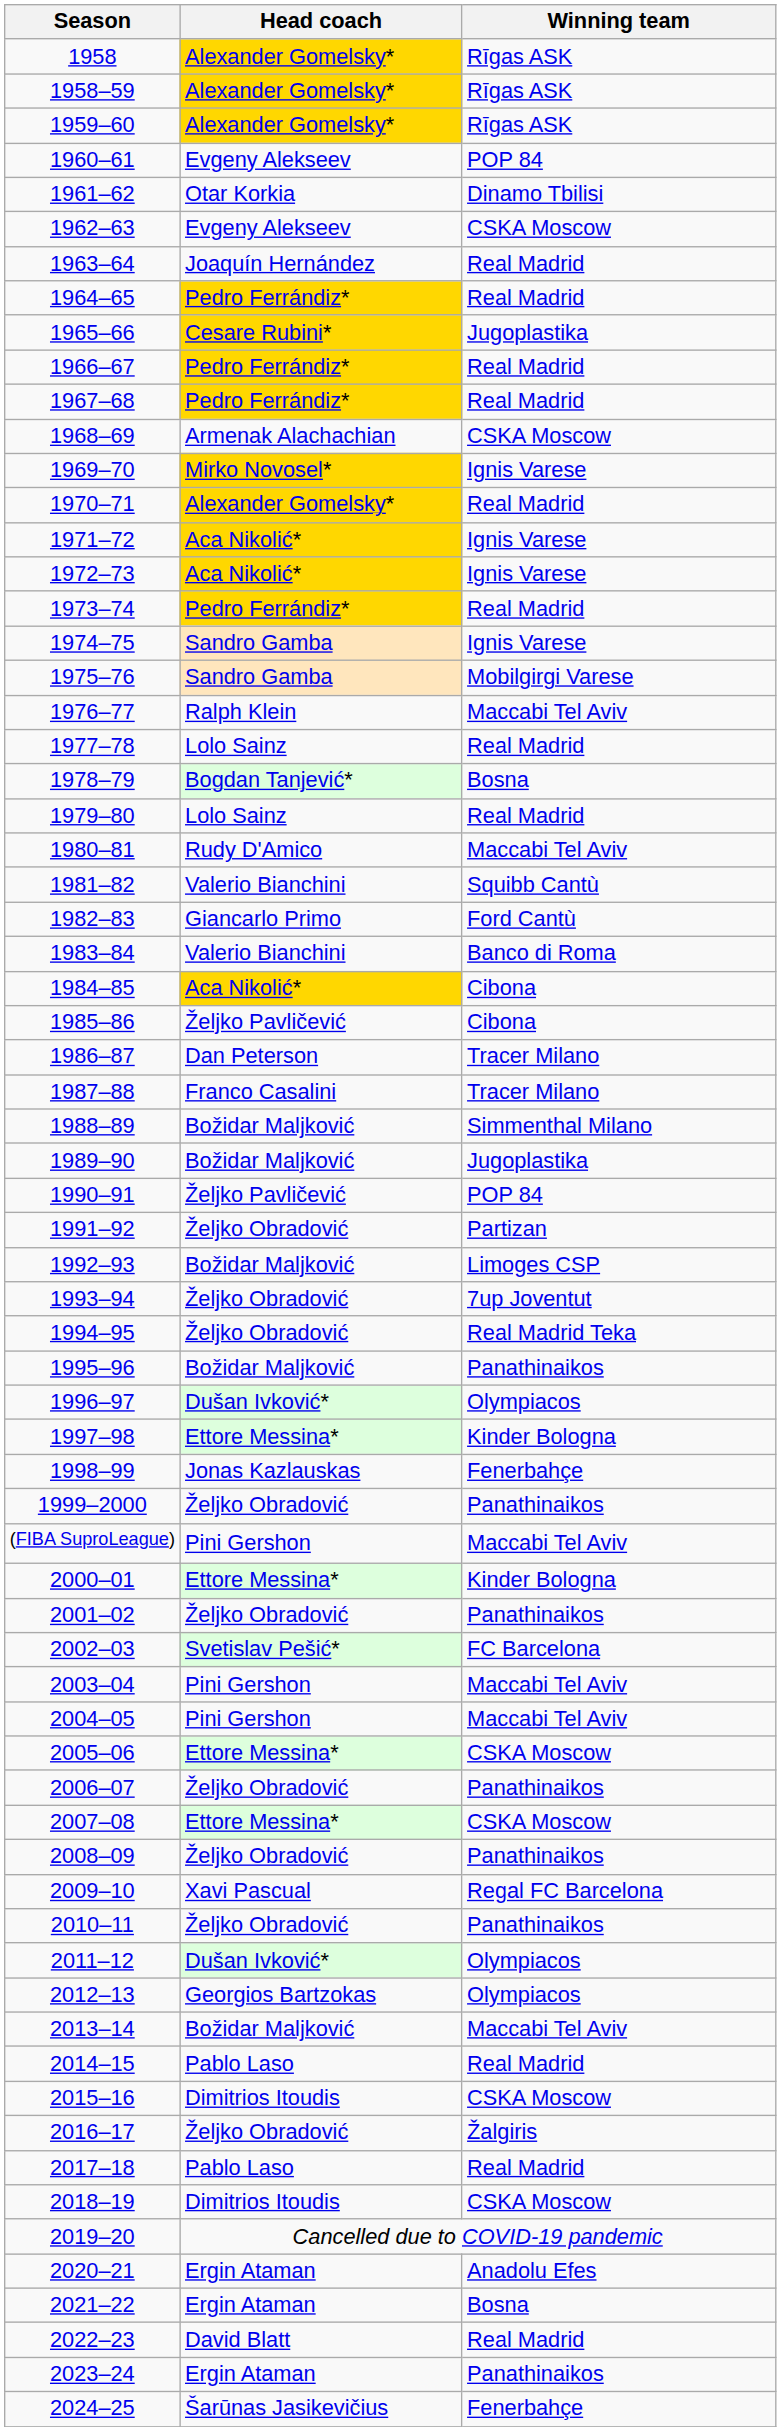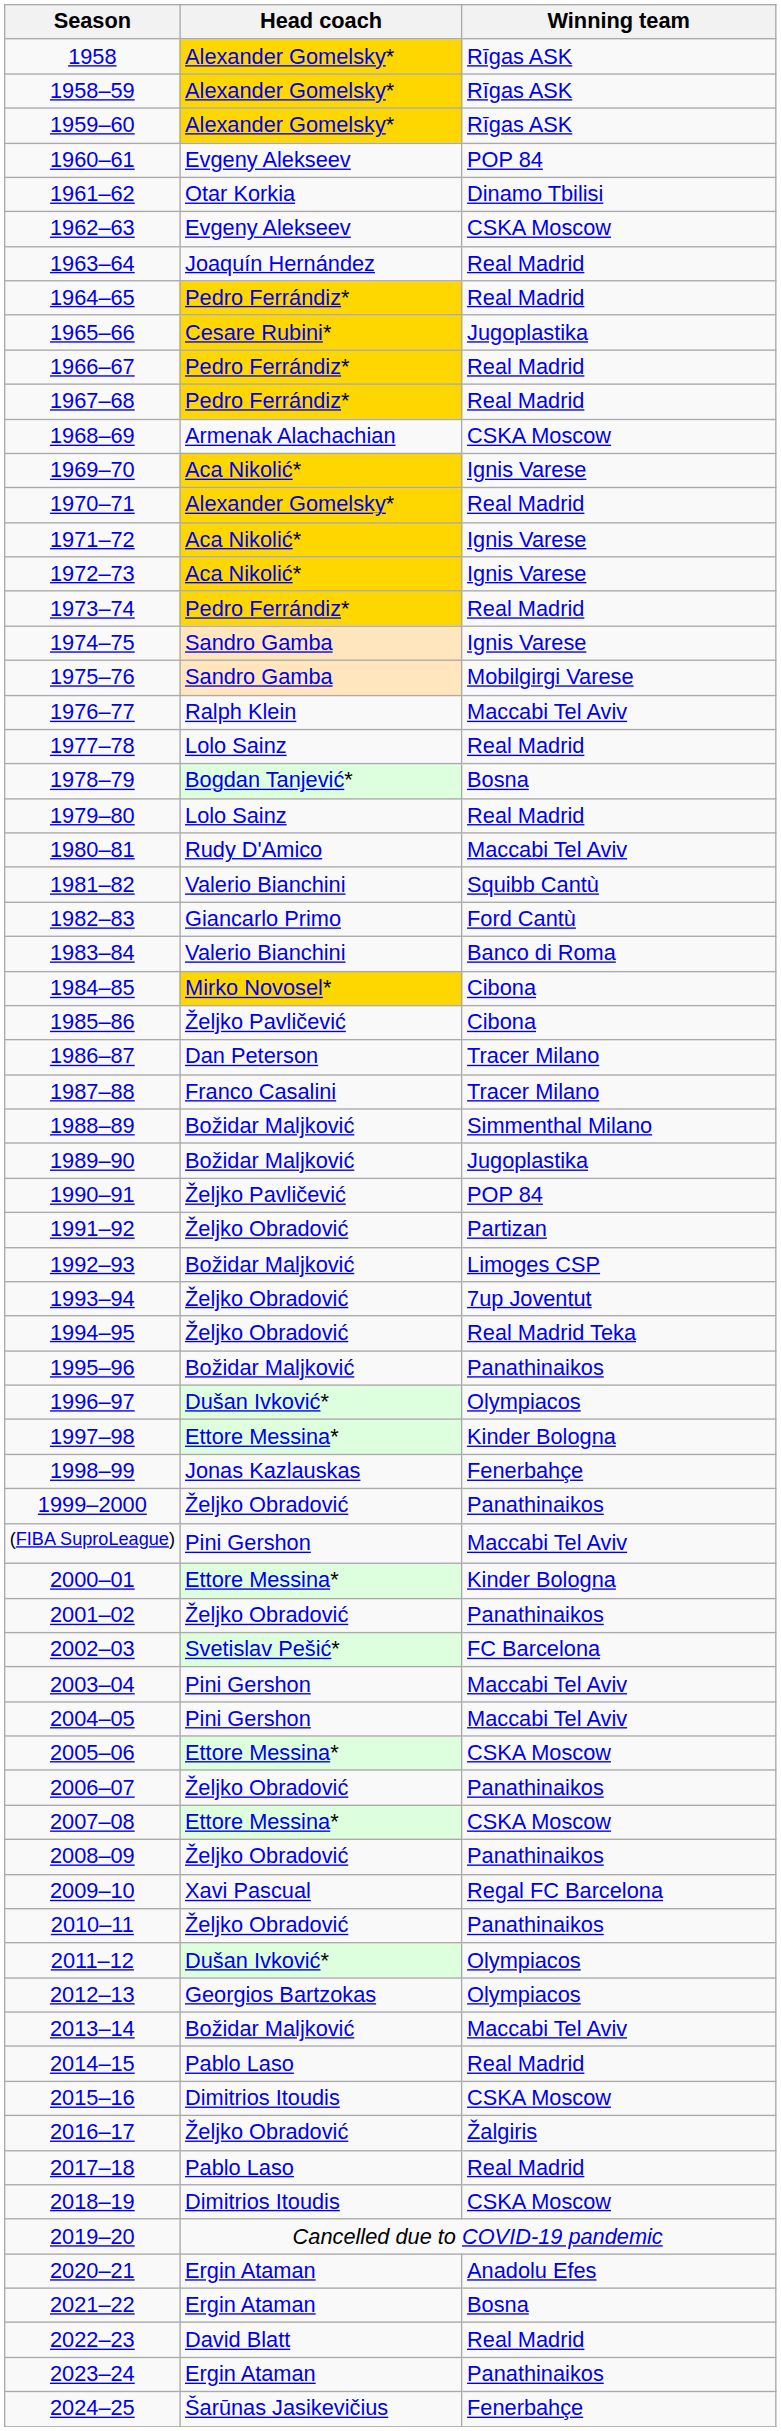1969–70 | Head coach: Mirko Novosel* -> Aca Nikolić*
1984–85 | Head coach: Aca Nikolić* -> Mirko Novosel*
